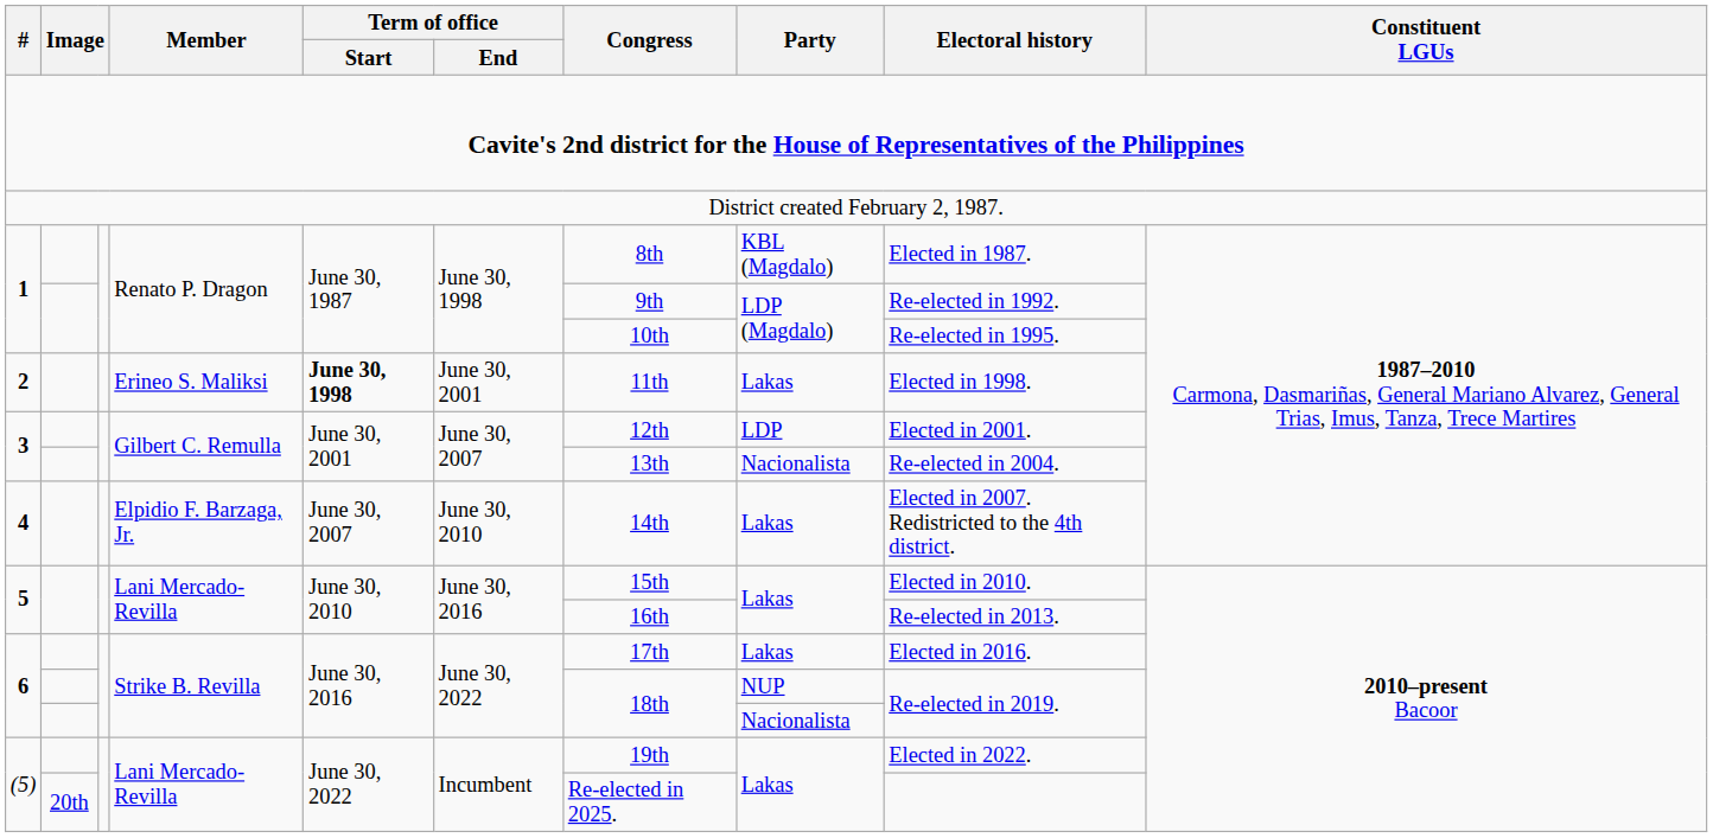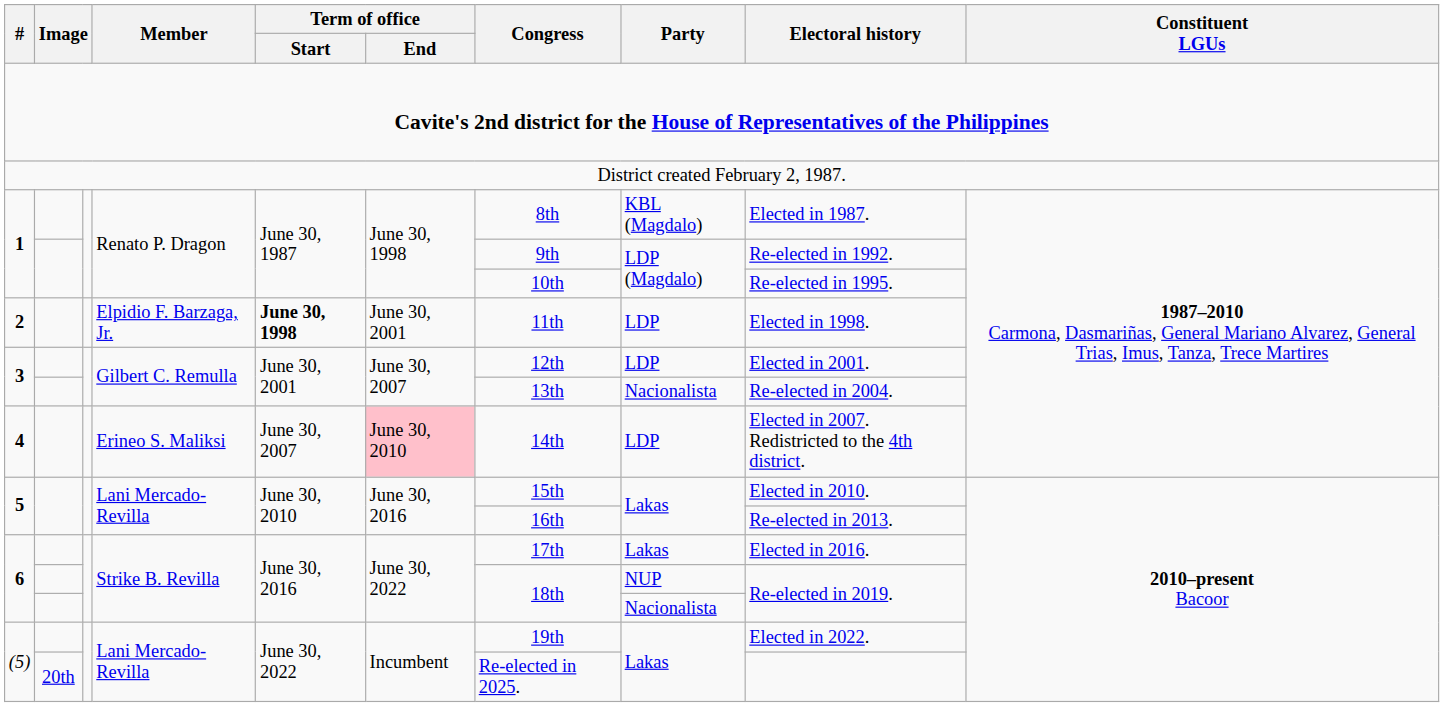2 | Member: Erineo S. Maliksi -> Elpidio F. Barzaga, Jr.
2 | Party: Lakas -> LDP
4 | Member: Elpidio F. Barzaga, Jr. -> Erineo S. Maliksi
4 | Term of office / End: no background -> pink background
4 | Party: Lakas -> LDP
